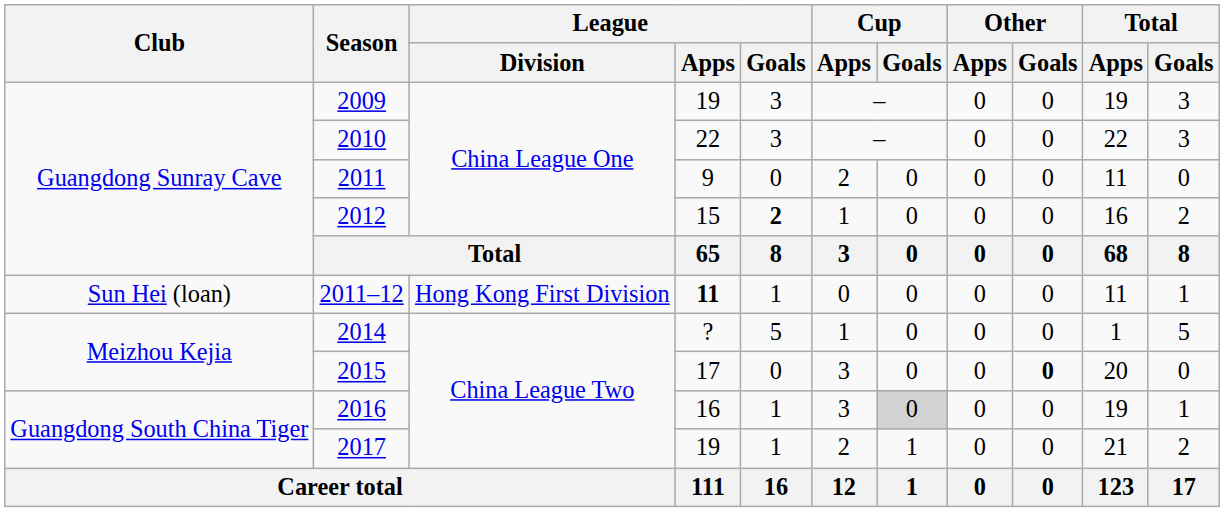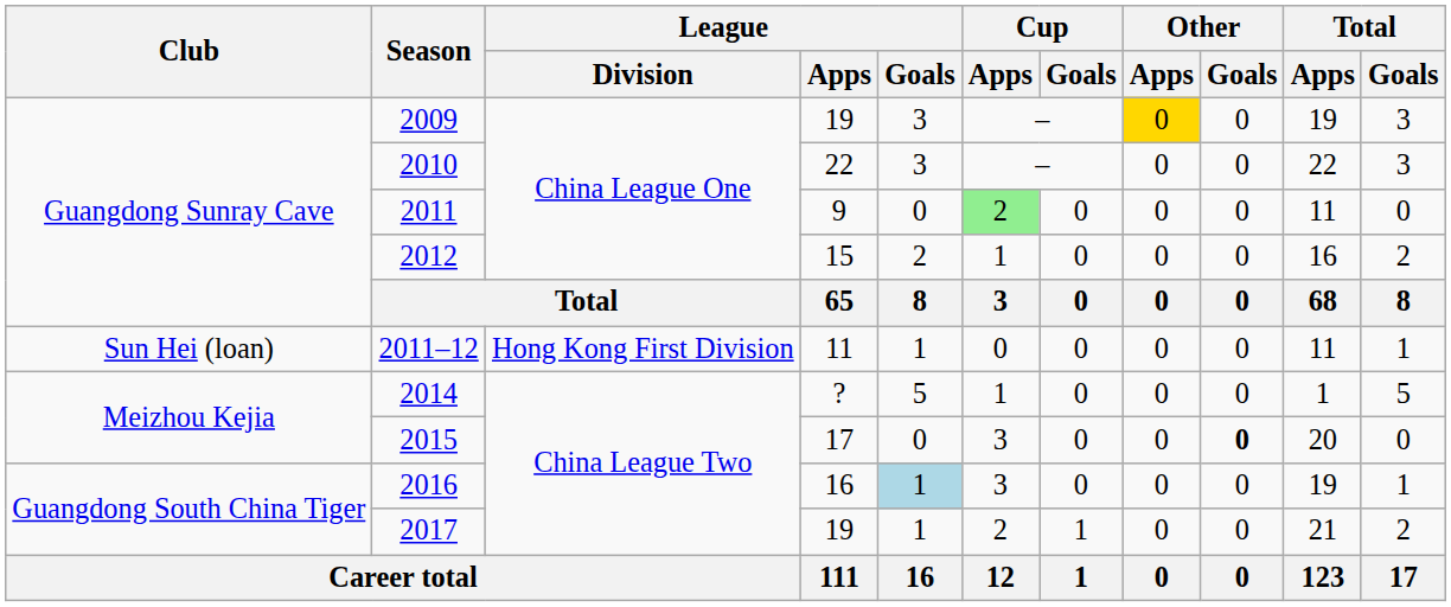2009 | Other / Apps: no background -> gold background
2011 | Cup / Apps: no background -> lightgreen background
2012 | League / Goals: bold -> normal
2011–12 | League / Apps: bold -> normal
2016 | League / Goals: no background -> lightblue background
2016 | Cup / Goals: lightgrey background -> no background
